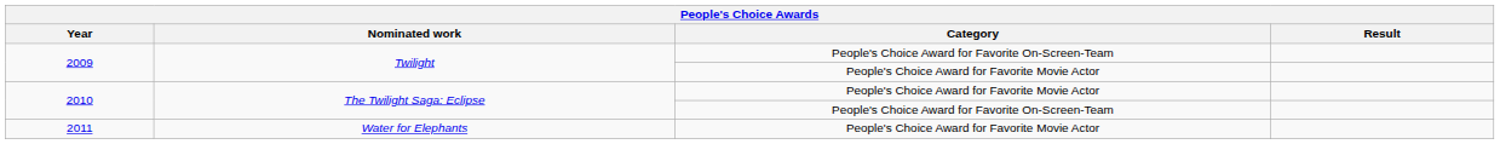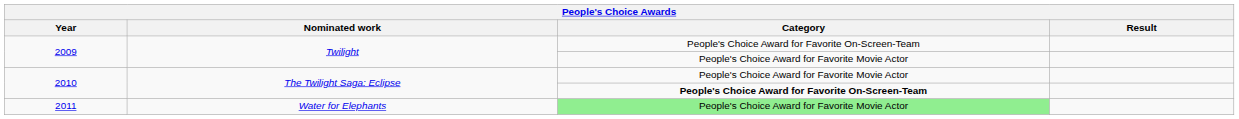2010 / People's Choice Award for Favorite On-Screen-Team | Category: normal -> bold
2011 | Category: no background -> lightgreen background
